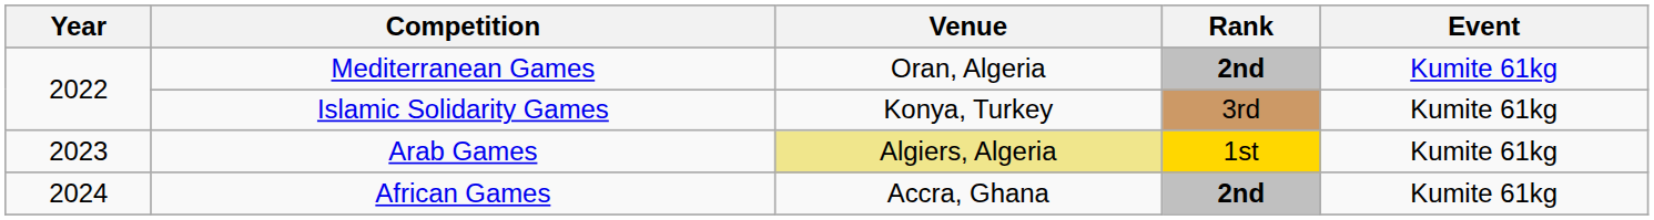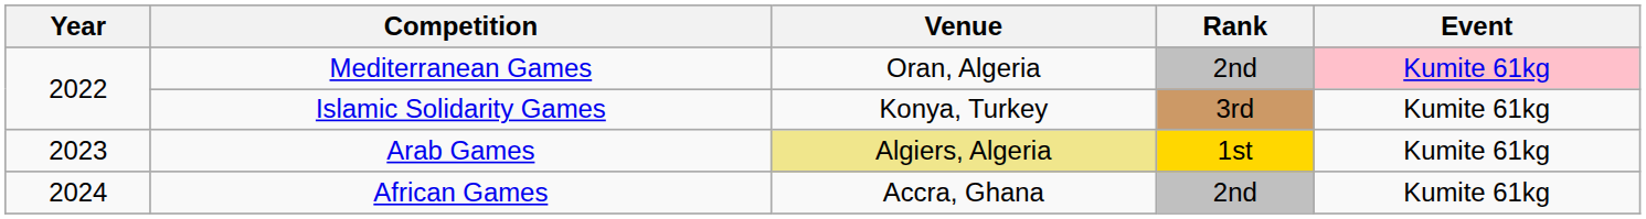Mediterranean Games | Rank: bold -> normal
Mediterranean Games | Event: no background -> pink background
African Games | Rank: bold -> normal
